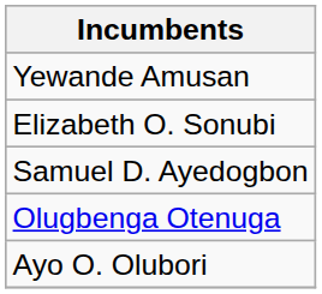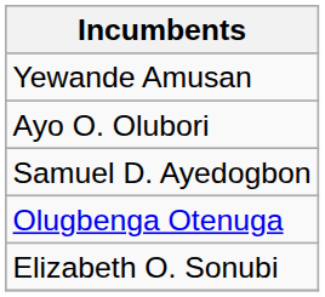row 3 | column 1: Elizabeth O. Sonubi -> Ayo O. Olubori
row 6 | column 1: Ayo O. Olubori -> Elizabeth O. Sonubi
